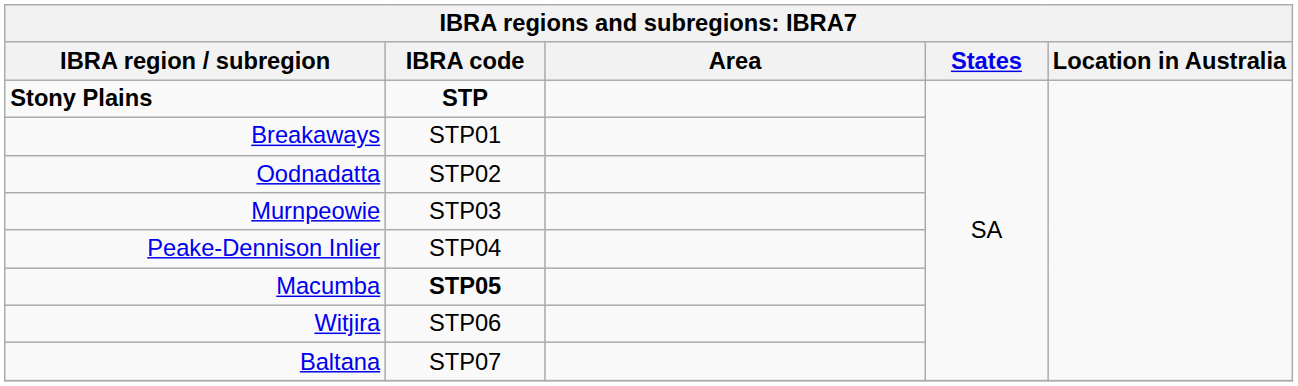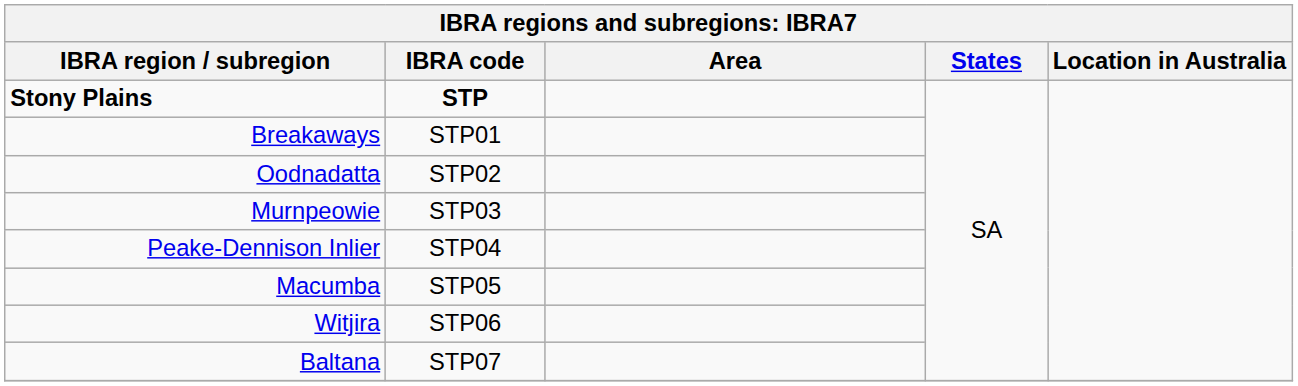Macumba | IBRA code: bold -> normal
